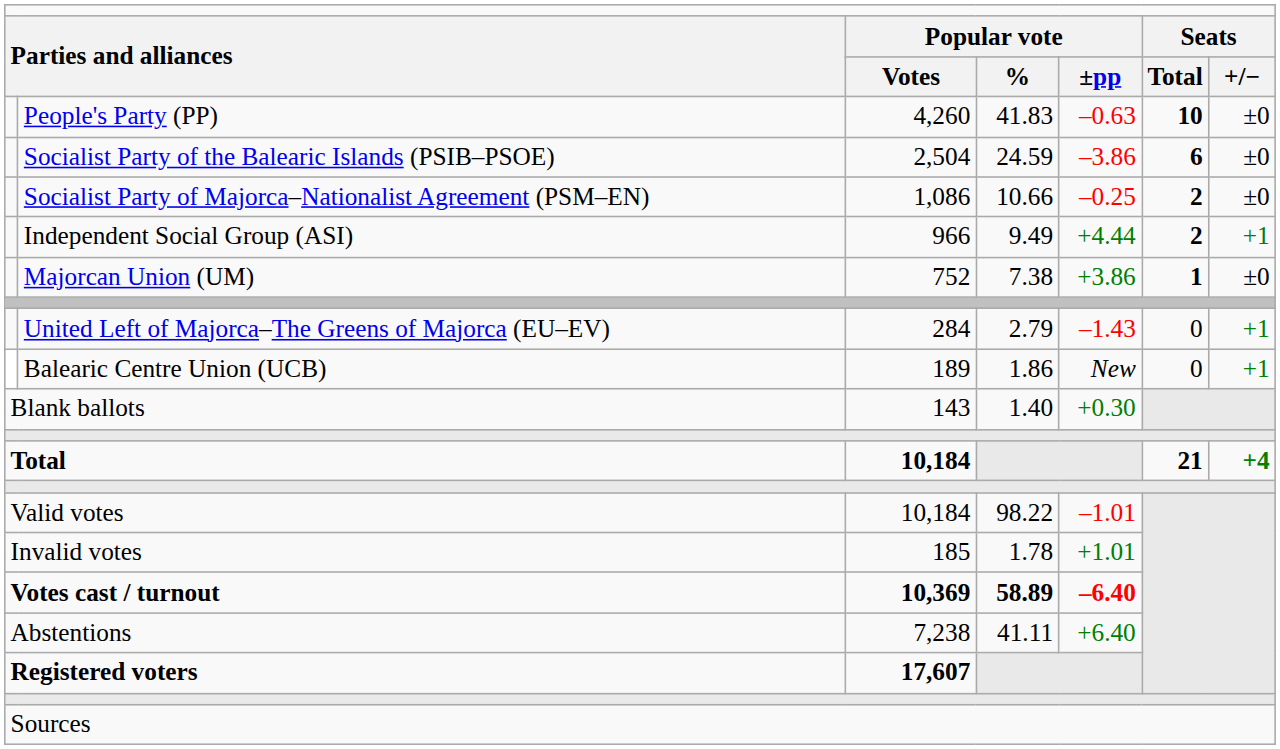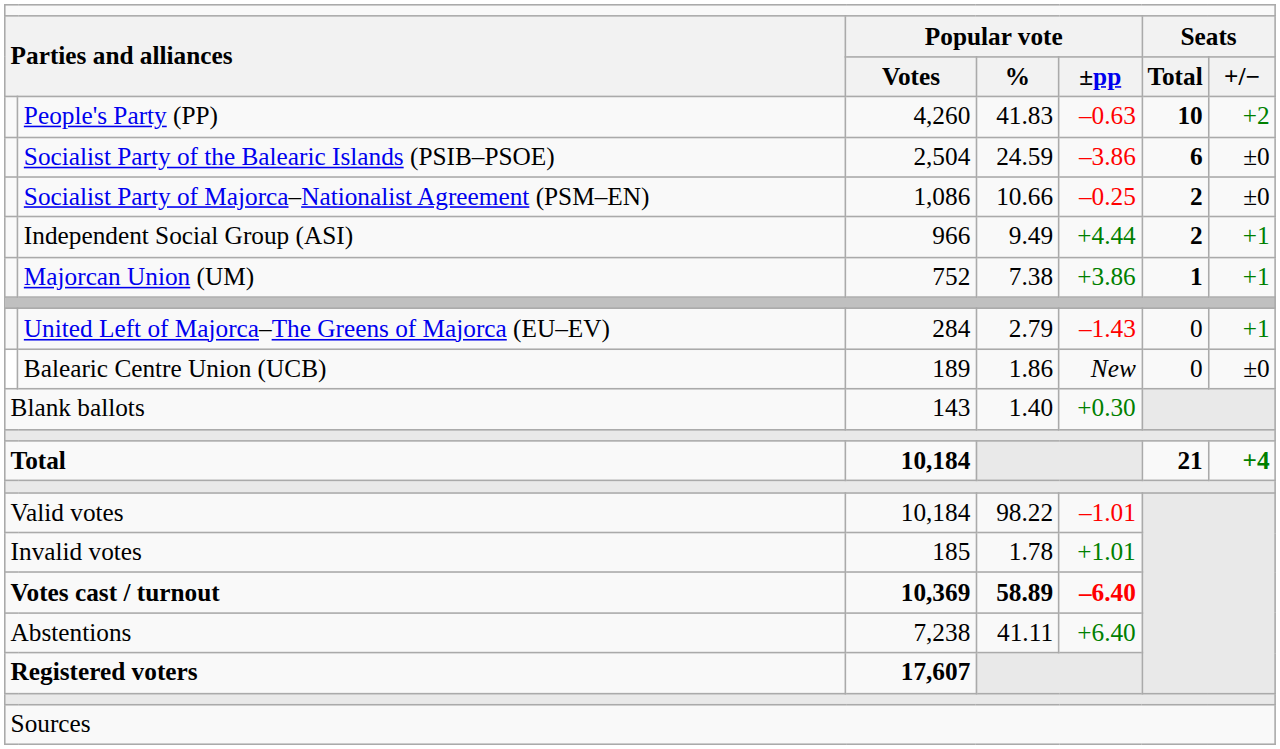People's Party (PP) | column 7: ±0 -> +2
Majorcan Union (UM) | column 7: ±0 -> +1
Balearic Centre Union (UCB) | column 7: +1 -> ±0
